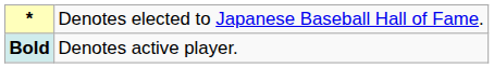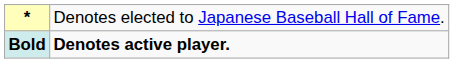Bold | column 2: normal -> bold
